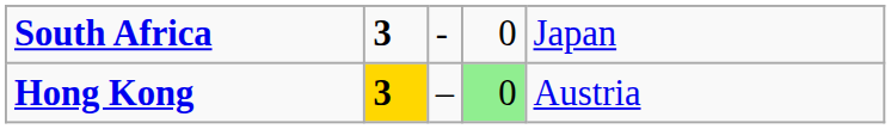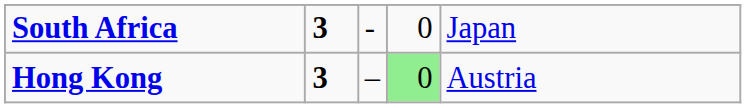Hong Kong | column 2: gold background -> no background
